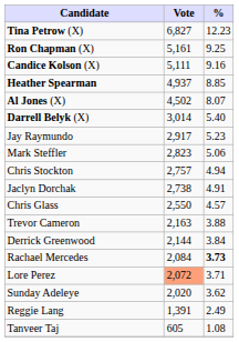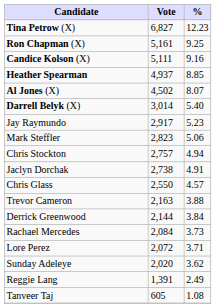Rachael Mercedes | %: bold -> normal
Lore Perez | Vote: lightsalmon background -> no background
